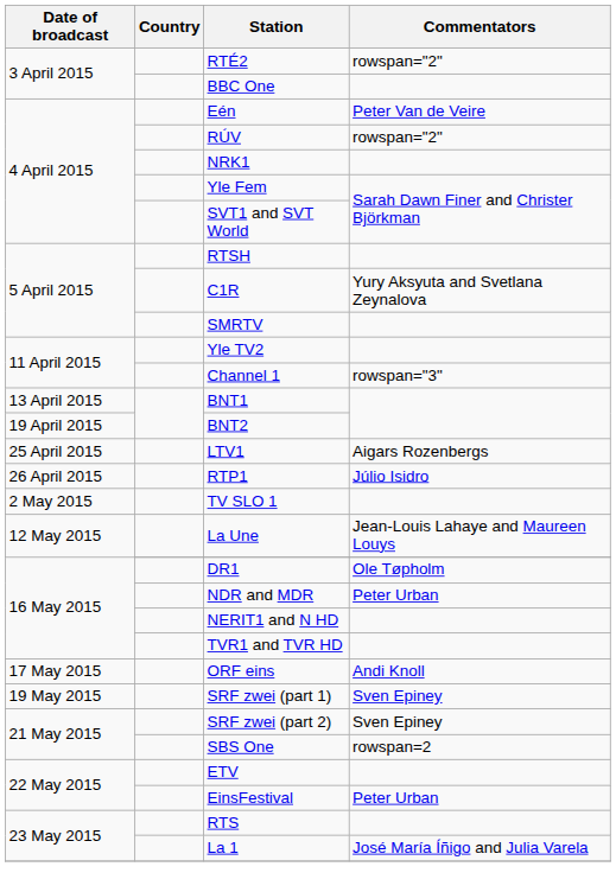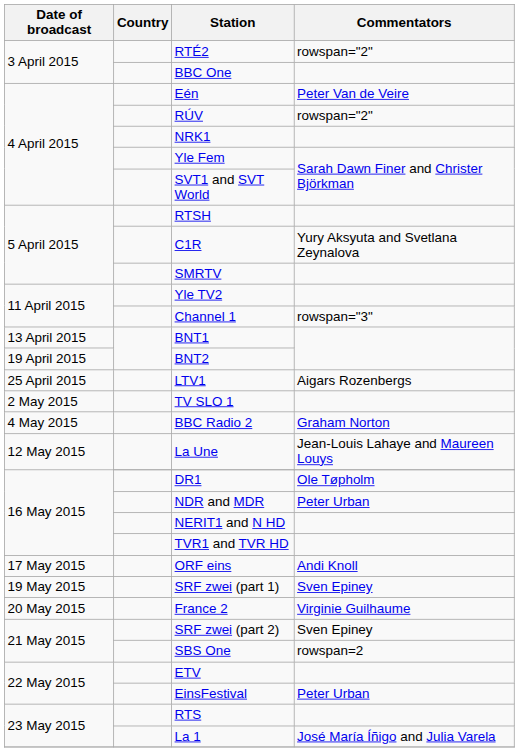- row: 26 April 2015 | RTP1 | Júlio Isidro
+ row: 4 May 2015 | BBC Radio 2 | Graham Norton
+ row: 20 May 2015 | France 2 | Virginie Guilhaume
